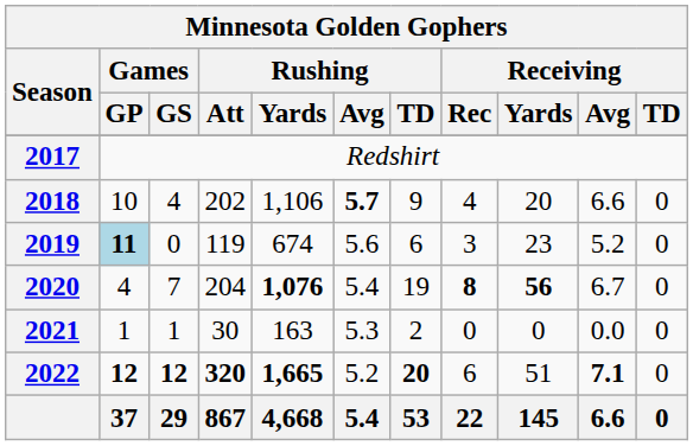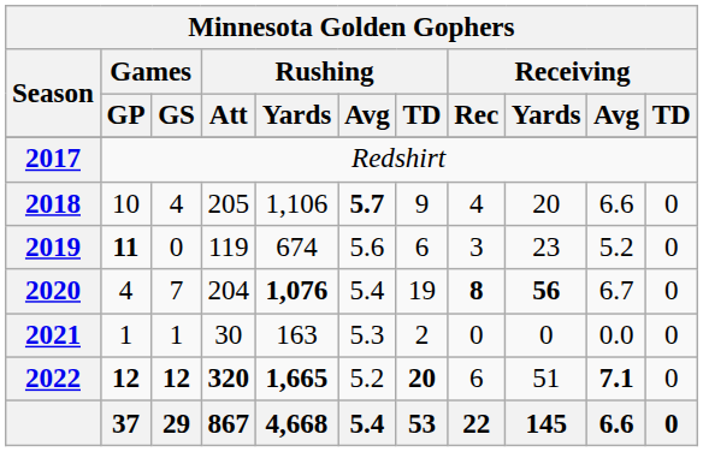2018 | Minnesota Golden Gophers / Rushing / Att: 202 -> 205
2019 | Minnesota Golden Gophers / Games / GP: lightblue background -> no background
